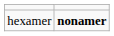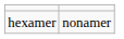hexamer | column 2: bold -> normal
